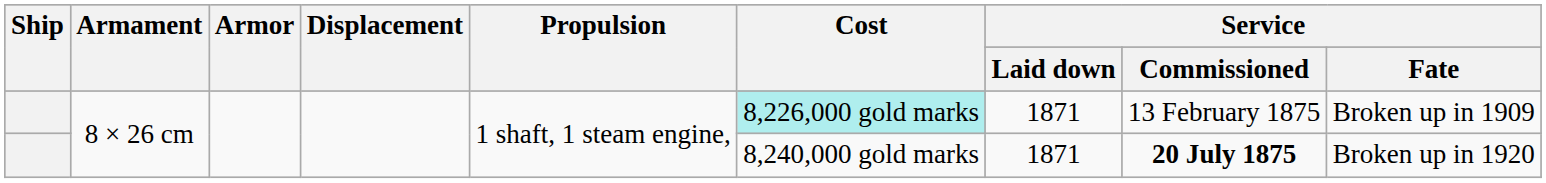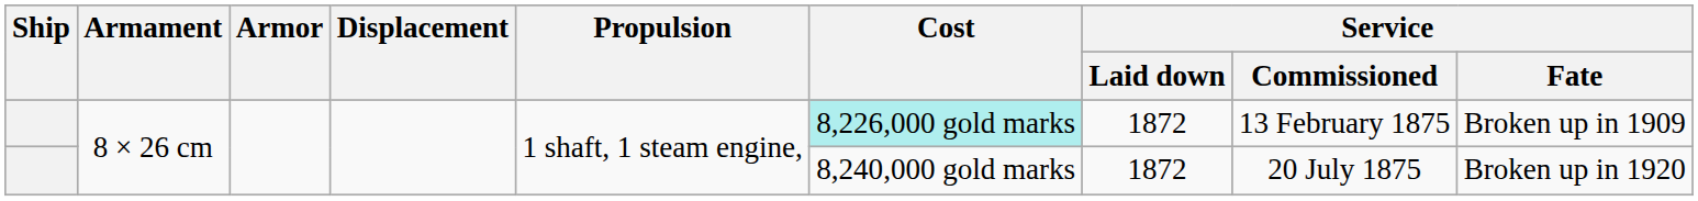row 3 | Service / Laid down: 1871 -> 1872
row 4 | Service / Laid down: 1871 -> 1872
row 4 | Service / Commissioned: bold -> normal
